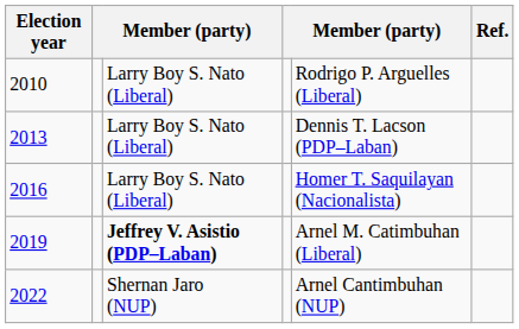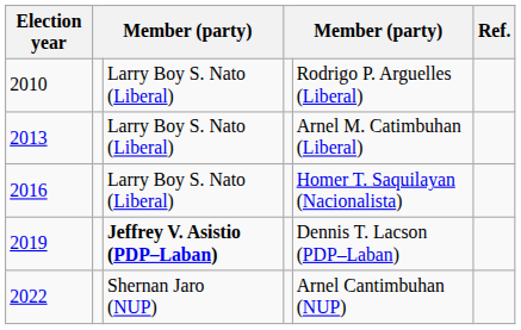2013 | column 5: Dennis T. Lacson (PDP–Laban) -> Arnel M. Catimbuhan (Liberal)
2019 | column 5: Arnel M. Catimbuhan (Liberal) -> Dennis T. Lacson (PDP–Laban)
